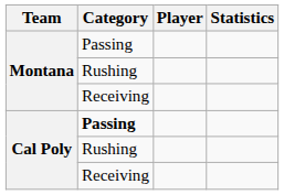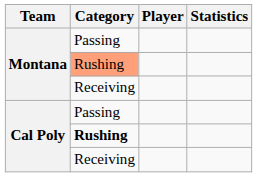Montana / Rushing | Category: no background -> lightsalmon background
Cal Poly / Passing | Category: bold -> normal
Cal Poly / Rushing | Category: normal -> bold
